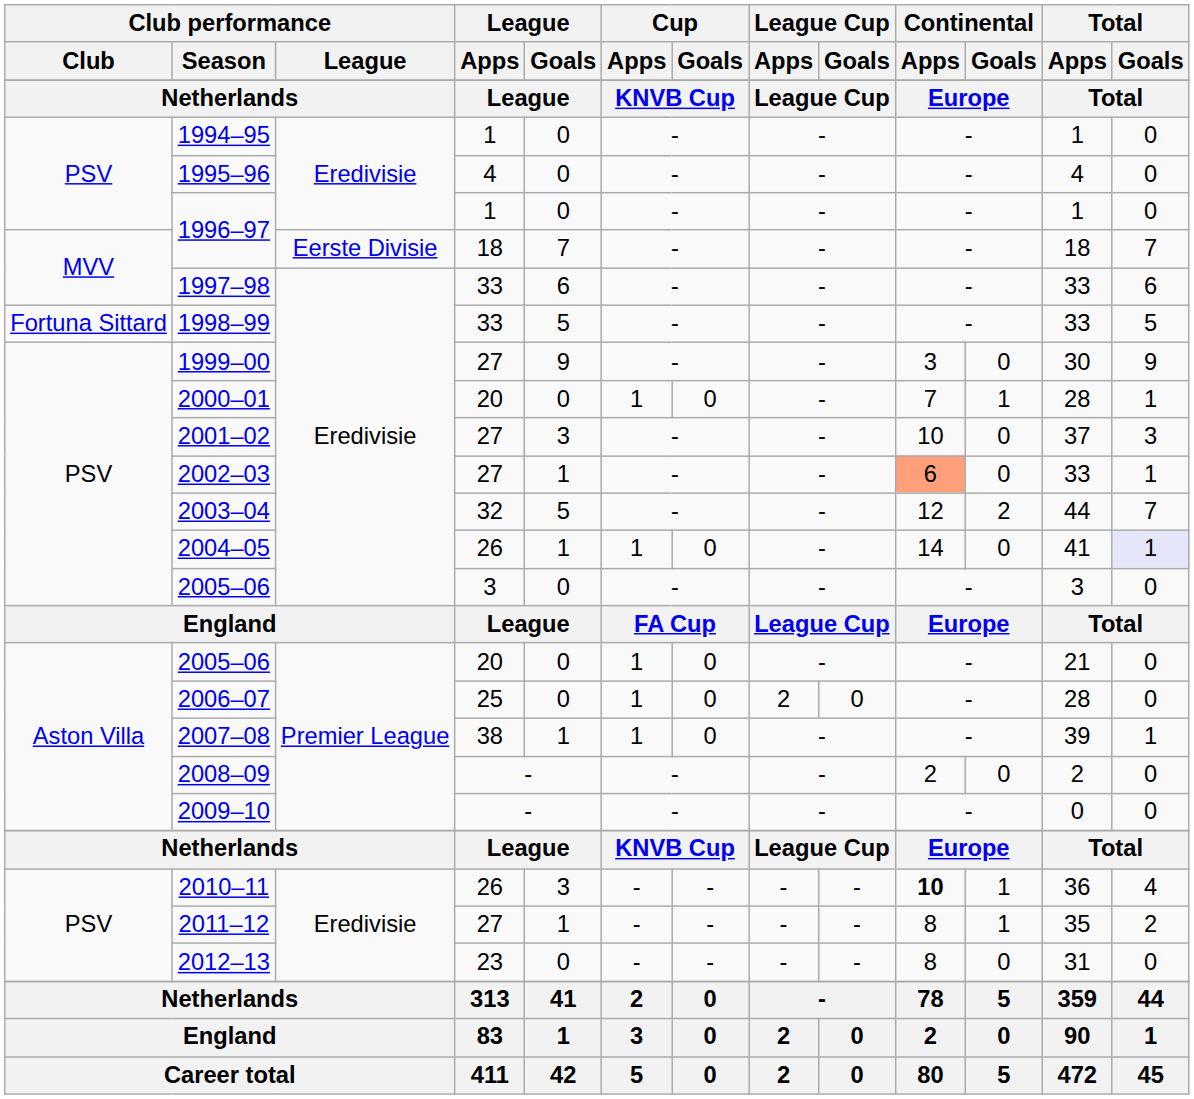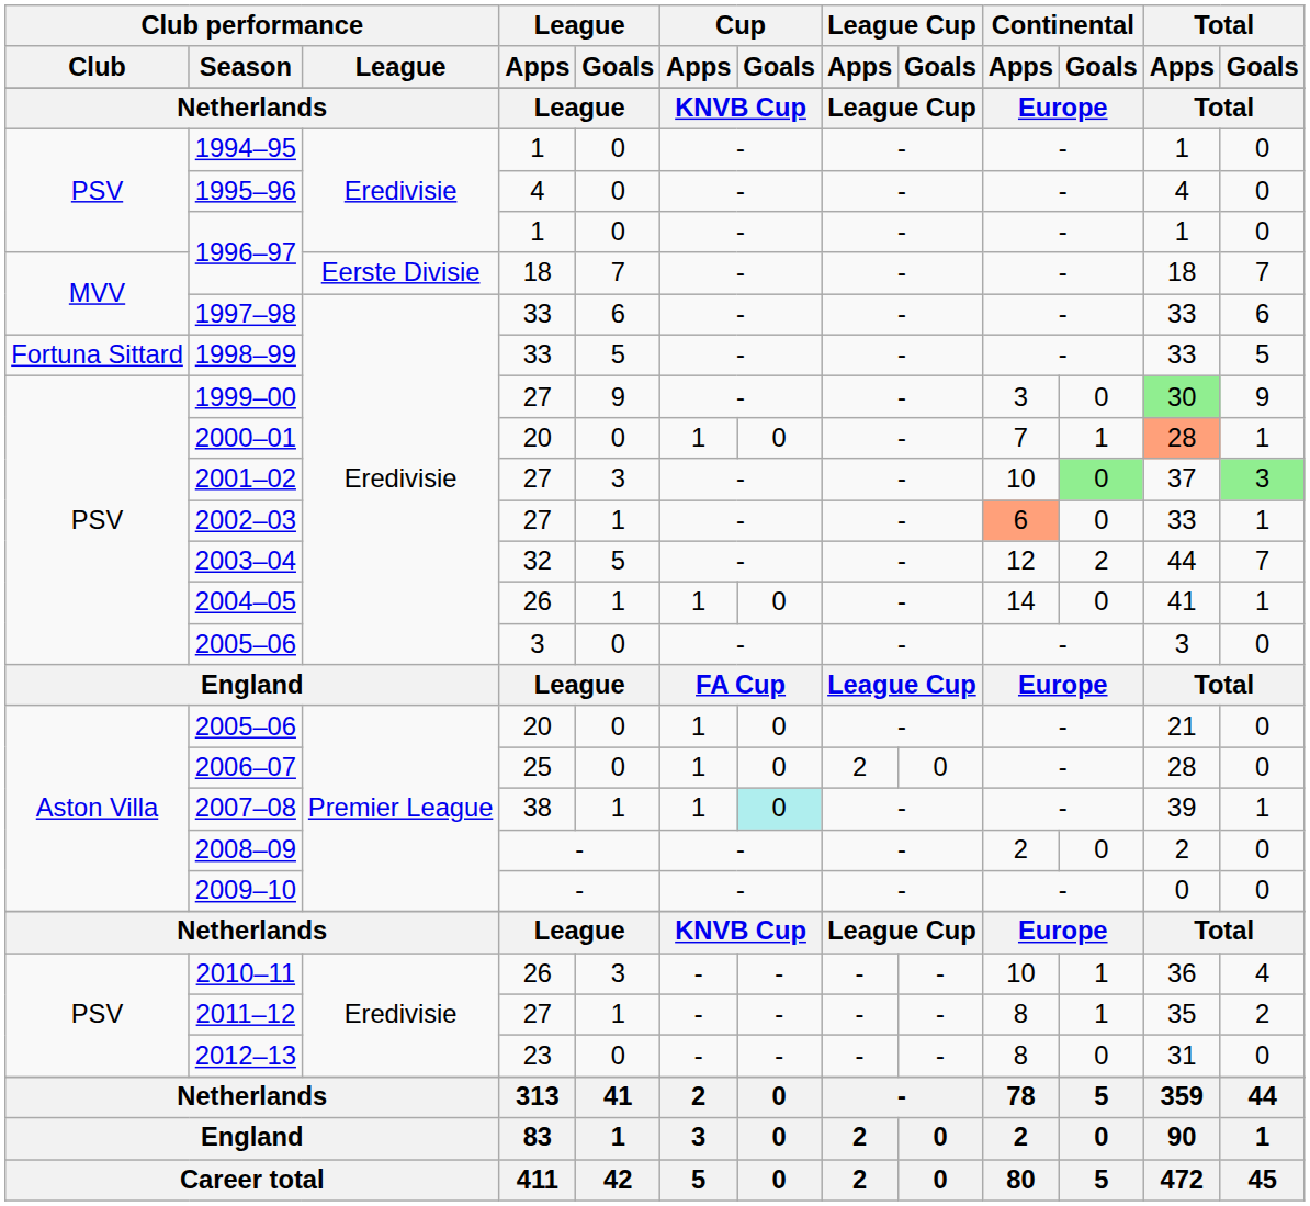1999–00 | Total / Apps: no background -> lightgreen background
2000–01 | Total / Apps: no background -> lightsalmon background
2001–02 | Continental / Goals: no background -> lightgreen background
2001–02 | Total / Goals: no background -> lightgreen background
2004–05 | Total / Goals: lavender background -> no background
2007–08 | Cup / Goals: no background -> paleturquoise background
2010–11 | Continental / Apps: bold -> normal
